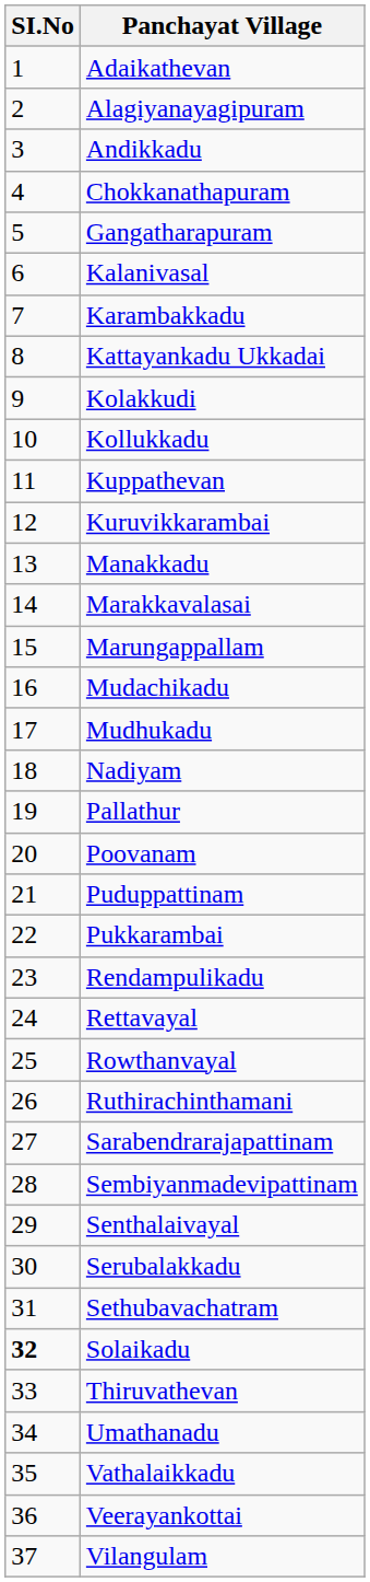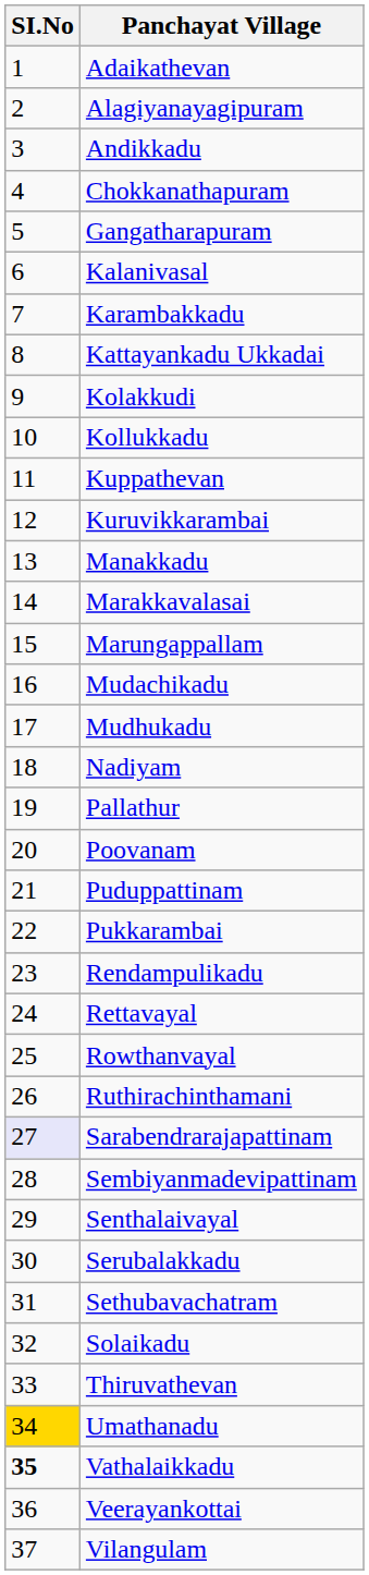Sarabendrarajapattinam | SI.No: no background -> lavender background
Solaikadu | SI.No: bold -> normal
Umathanadu | SI.No: no background -> gold background
Vathalaikkadu | SI.No: normal -> bold
